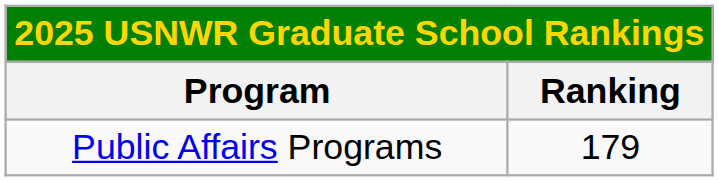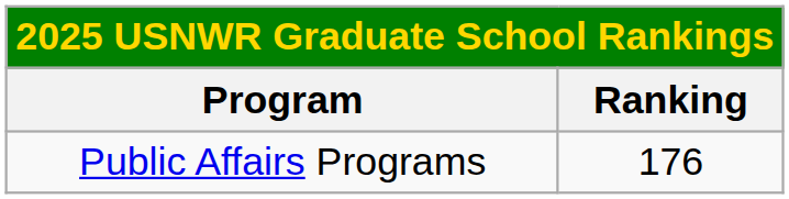Public Affairs Programs | Ranking: 179 -> 176
